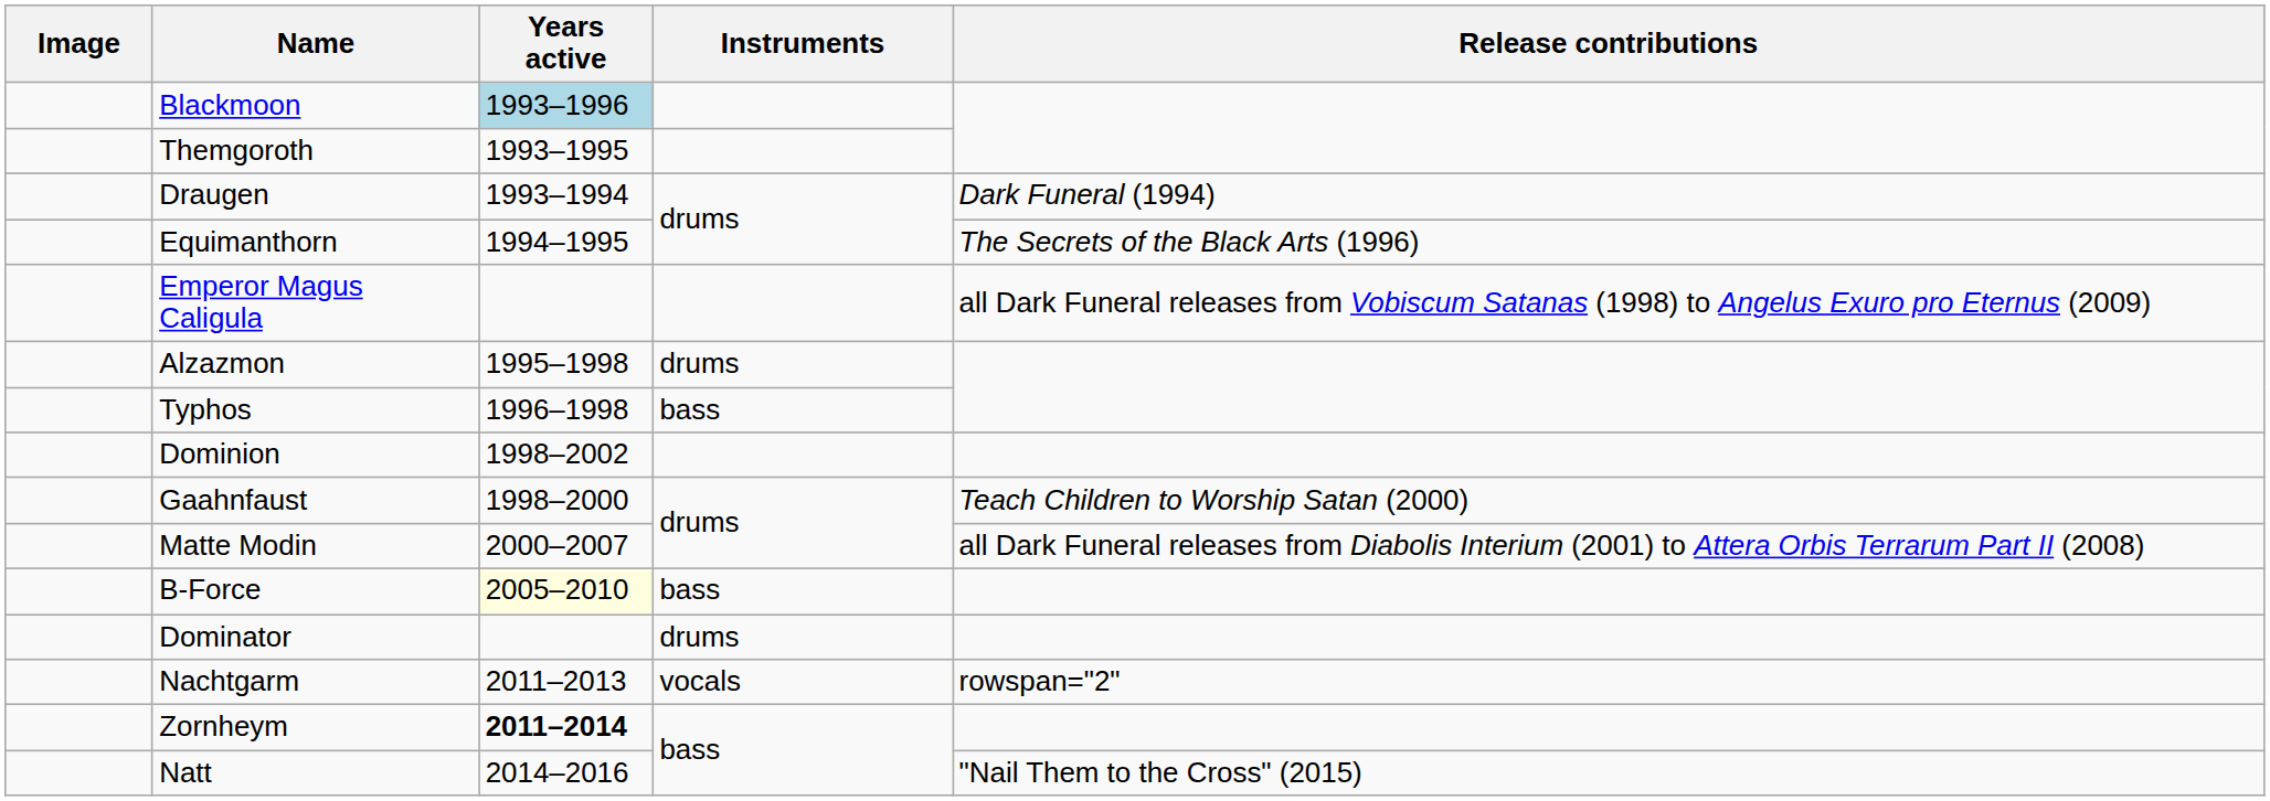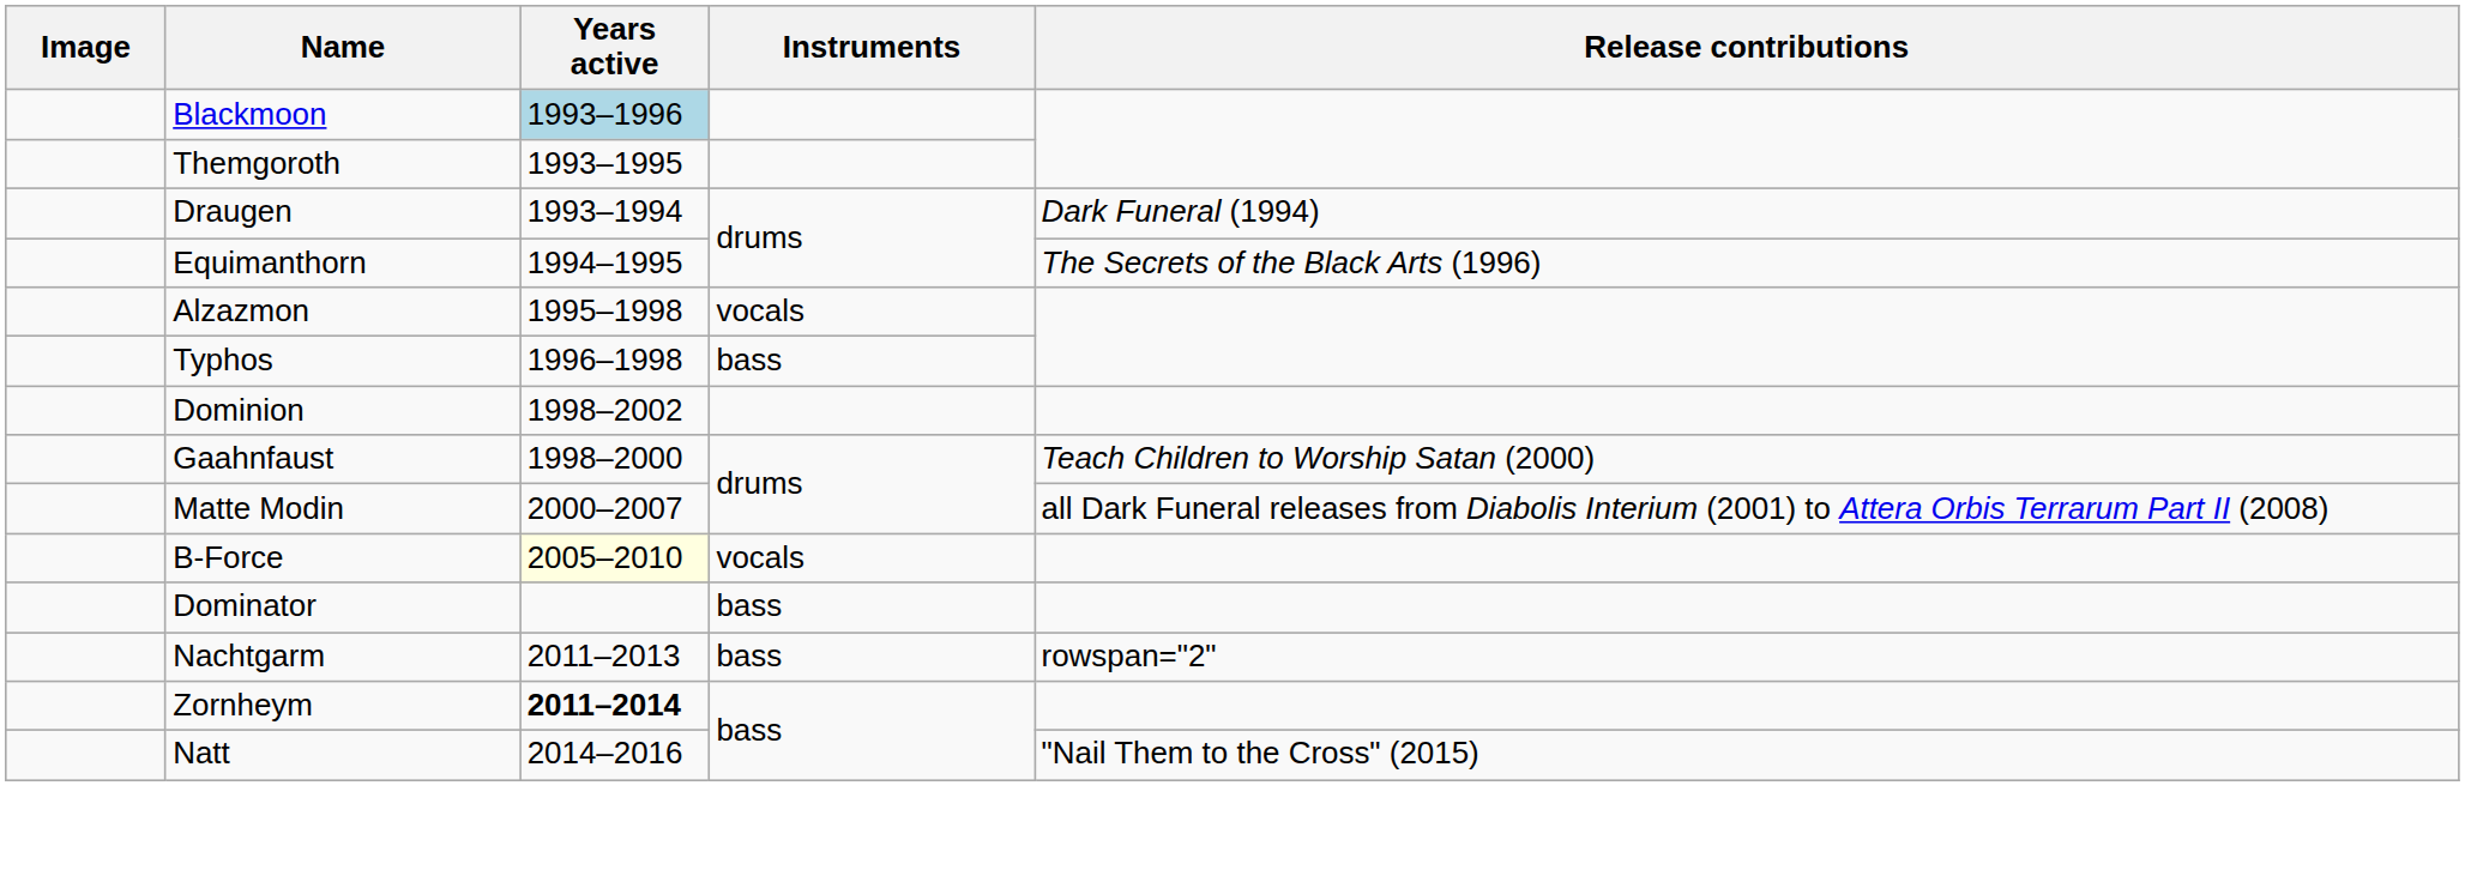- row: Emperor Magus Caligula | all Dark Funeral releases from Vobiscum Satanas (1998) to Angelus Exuro pro Eternus (2009)
Alzazmon | Instruments: drums -> vocals
B-Force | Instruments: bass -> vocals
Dominator | Instruments: drums -> bass
Nachtgarm | Instruments: vocals -> bass
